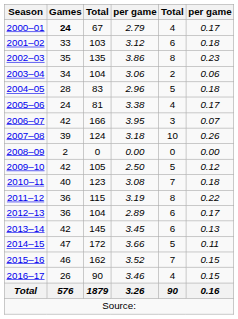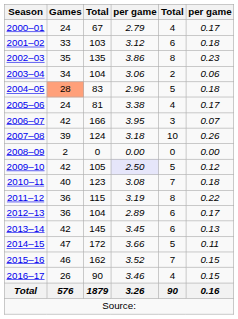2000–01 | Games: bold -> normal
2004–05 | Games: no background -> lightsalmon background
2009–10 | column 4: no background -> lavender background
